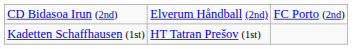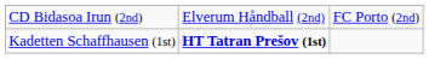Kadetten Schaffhausen (1st) | column 2: normal -> bold
